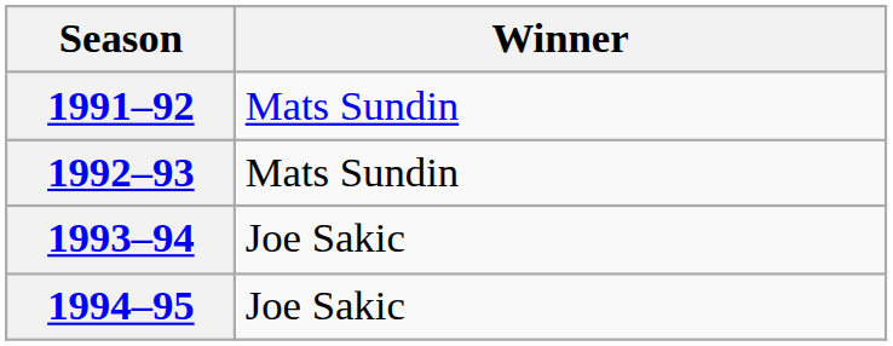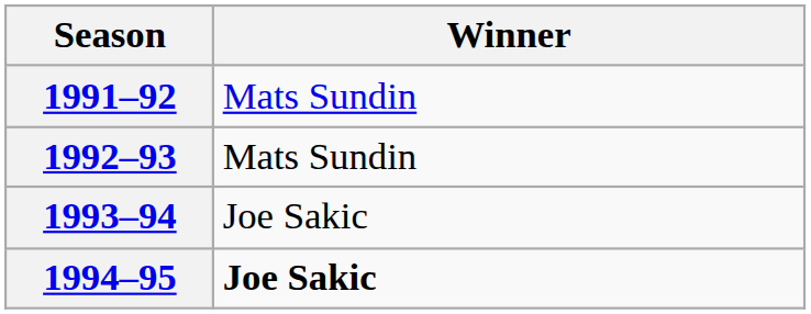1994–95 | Winner: normal -> bold
